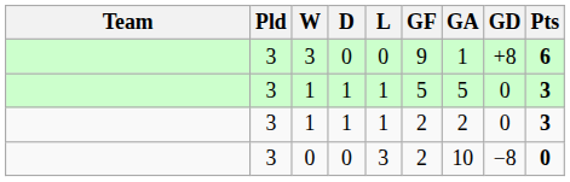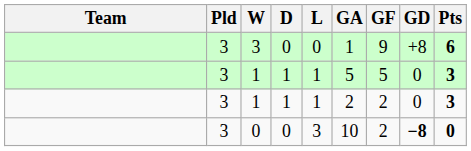columns swapped: GF <-> GA
row 5 | GD: normal -> bold
